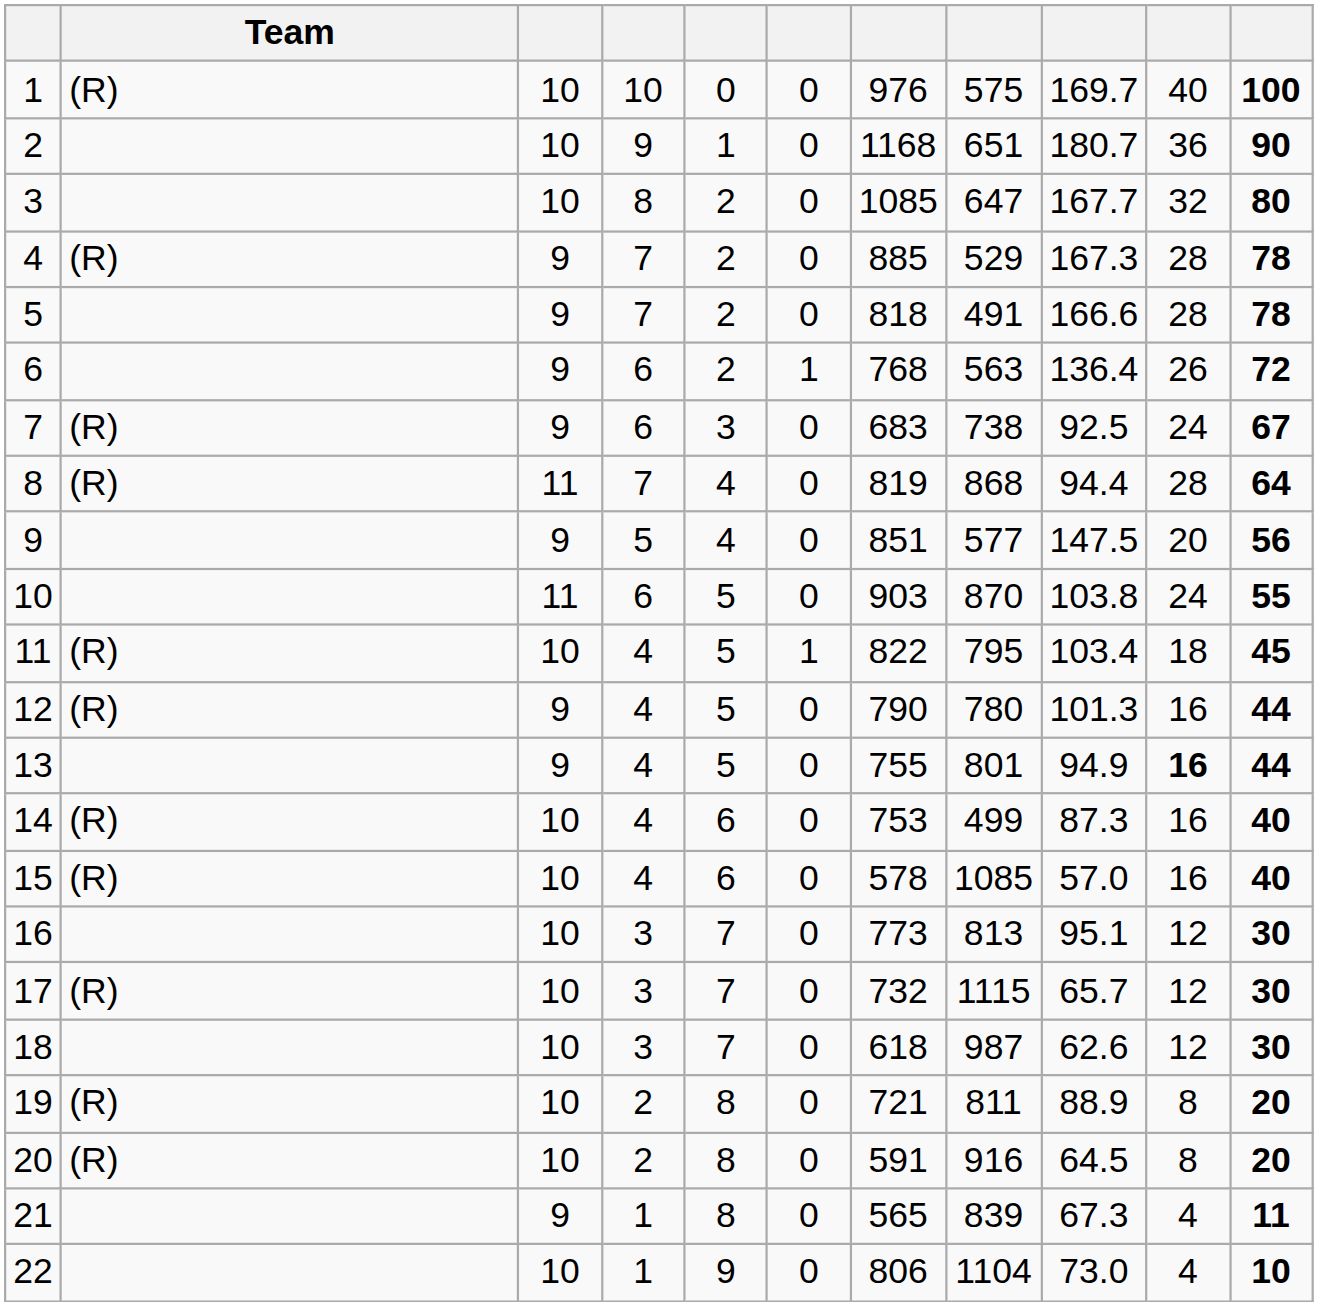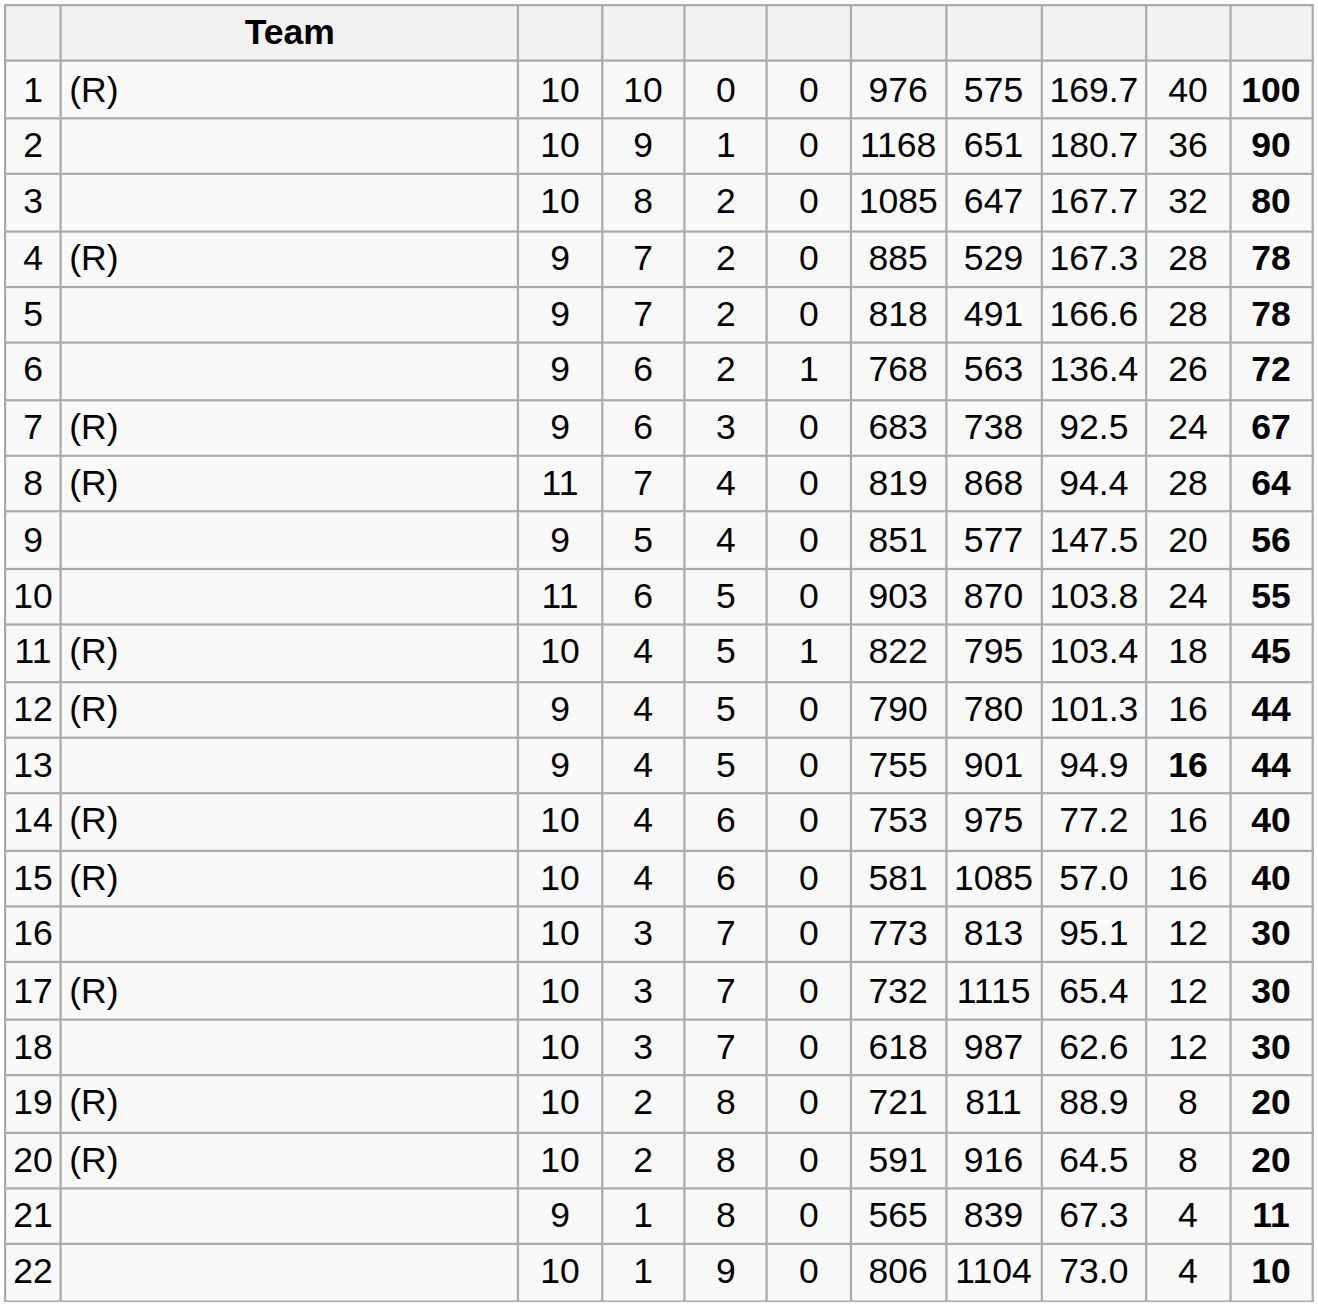13 | column 8: 801 -> 901
14 | column 8: 499 -> 975
14 | column 9: 87.3 -> 77.2
15 | column 7: 578 -> 581
17 | column 9: 65.7 -> 65.4
